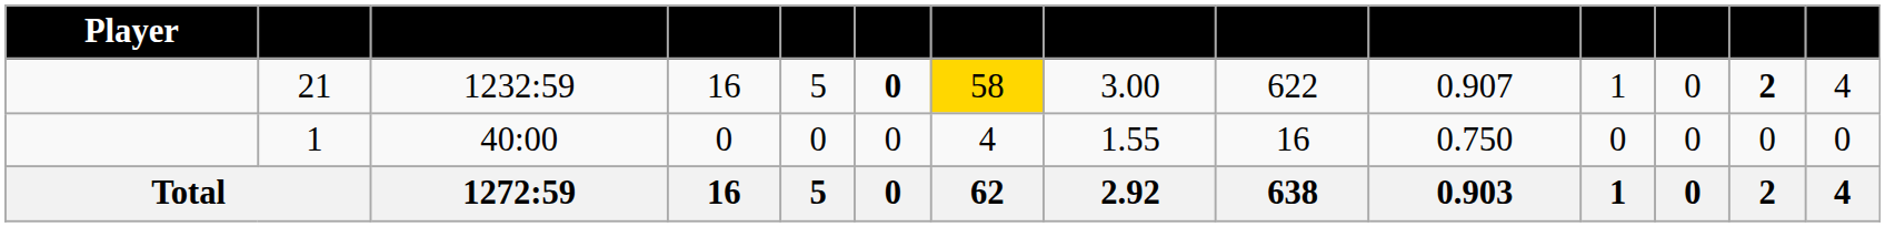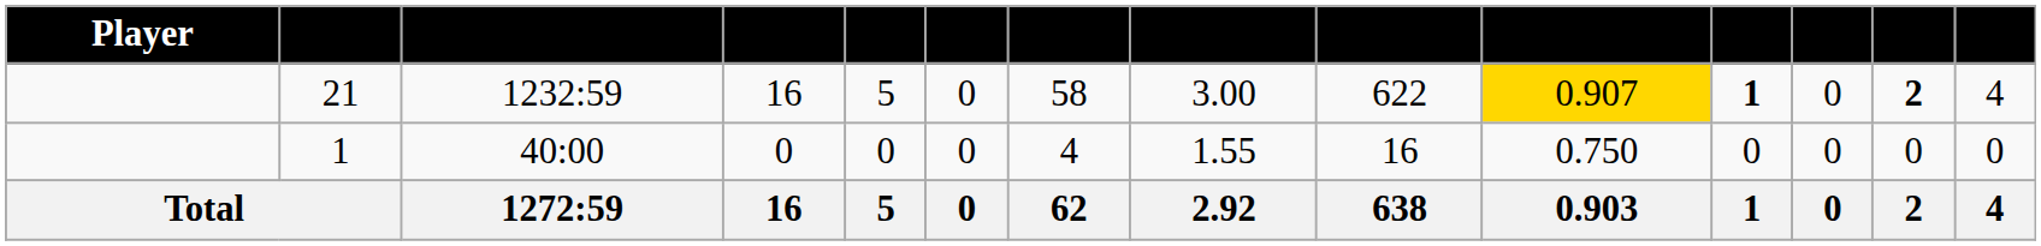21 | column 6: bold -> normal
21 | column 7: gold background -> no background
21 | column 10: no background -> gold background
21 | column 11: normal -> bold
